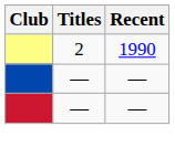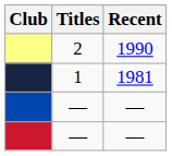+ row: 1 | 1981
